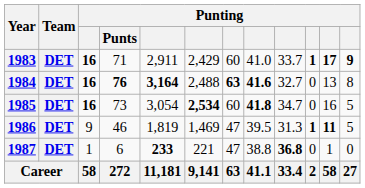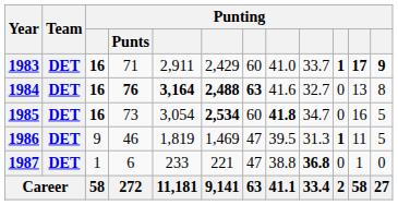1984 | column 6: normal -> bold
1984 | column 8: bold -> normal
1986 | column 11: bold -> normal
1987 | column 5: bold -> normal
